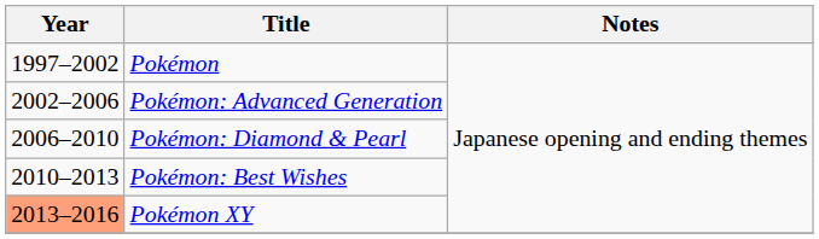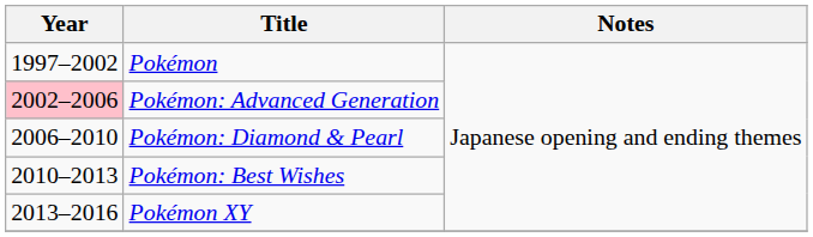Pokémon: Advanced Generation | Year: no background -> pink background
Pokémon XY | Year: lightsalmon background -> no background
